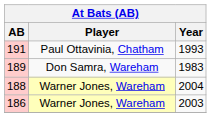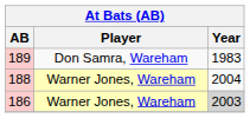- row: 191 | Paul Ottavinia, Chatham | 1993
186 | Year: no background -> lightgrey background
